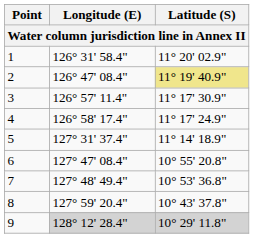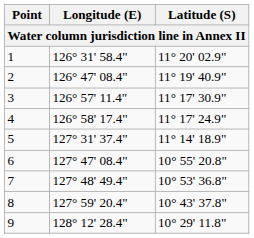2 | Latitude (S): khaki background -> no background
9 | Longitude (E): lightgrey background -> no background
9 | Latitude (S): lightgrey background -> no background
